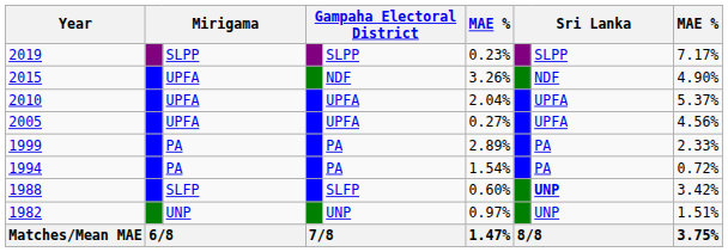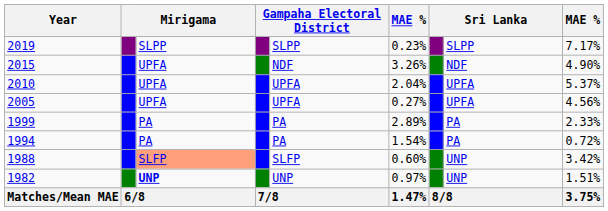1988 | column 3: no background -> lightsalmon background
1988 | column 8: bold -> normal
1982 | column 3: normal -> bold
